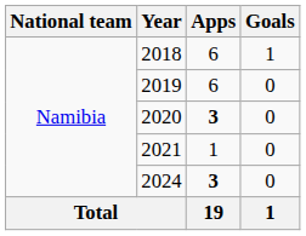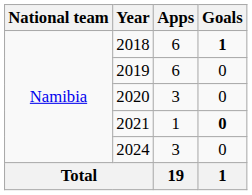2018 | Goals: normal -> bold
2020 | Apps: bold -> normal
2021 | Goals: normal -> bold
2024 | Apps: bold -> normal
